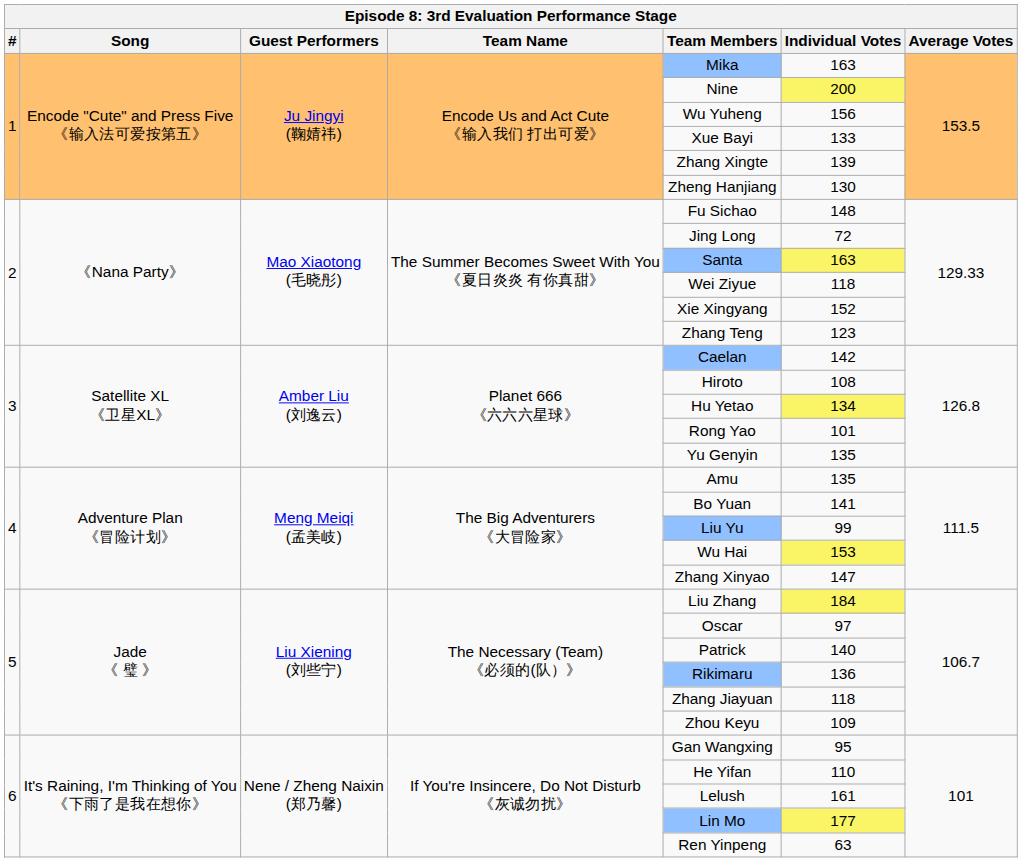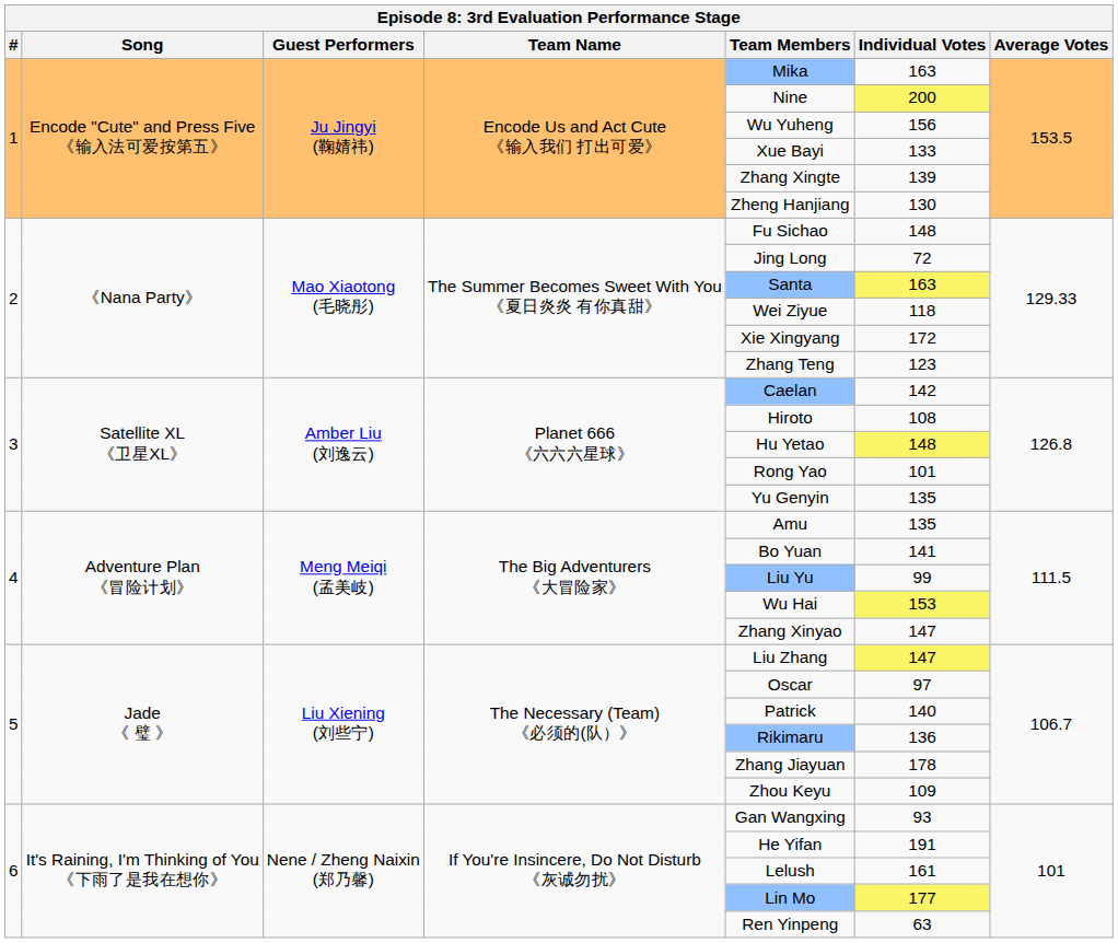row 13 | Individual Votes: 152 -> 172
row 17 | Individual Votes: 134 -> 148
row 25 | Individual Votes: 184 -> 147
row 29 | Individual Votes: 118 -> 178
row 31 | Individual Votes: 95 -> 93
row 32 | Individual Votes: 110 -> 191
